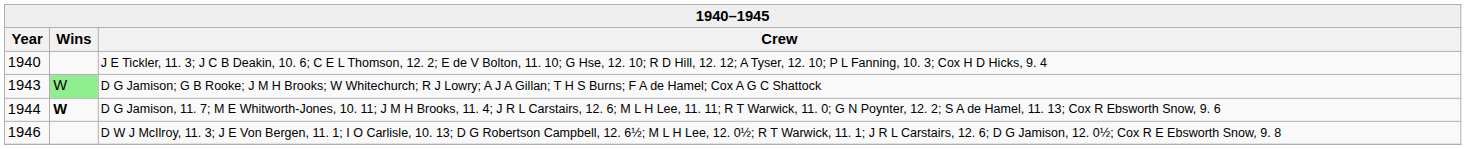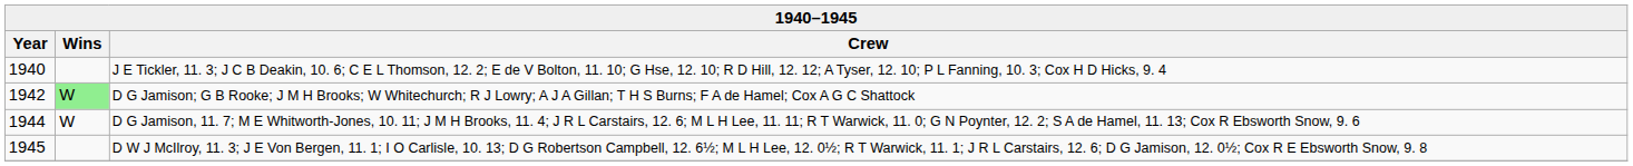row 4 | Year: 1943 -> 1942
row 5 | Wins: bold -> normal
row 6 | Year: 1946 -> 1945
